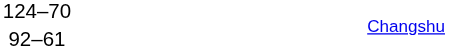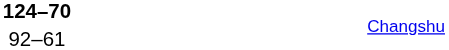124–70 | column 1: normal -> bold
